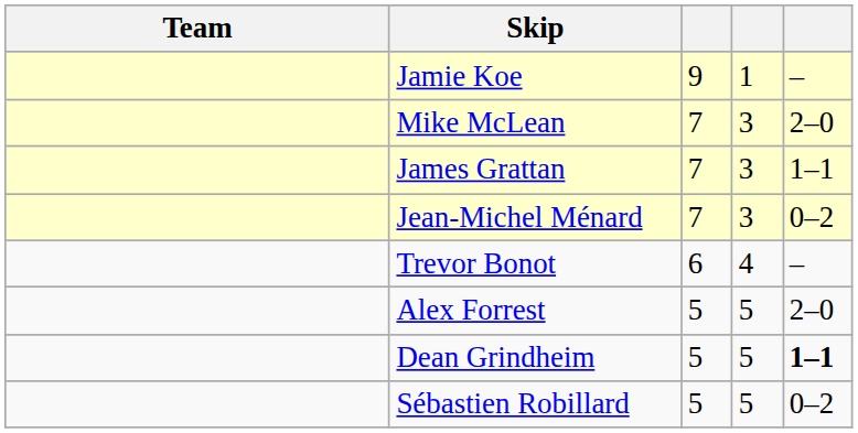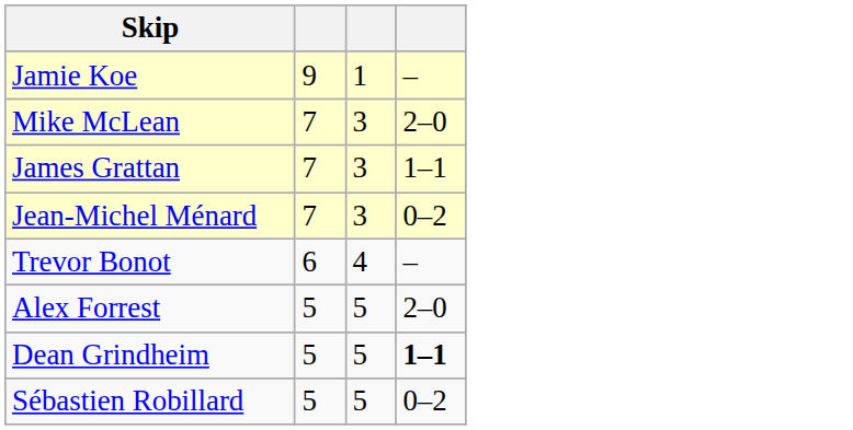- column: Team
